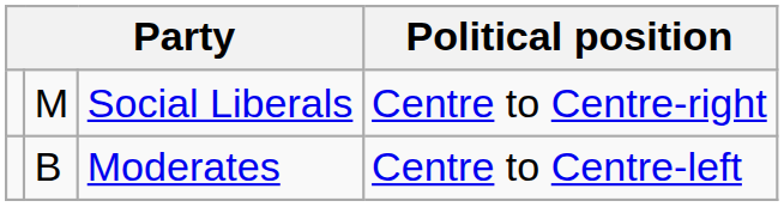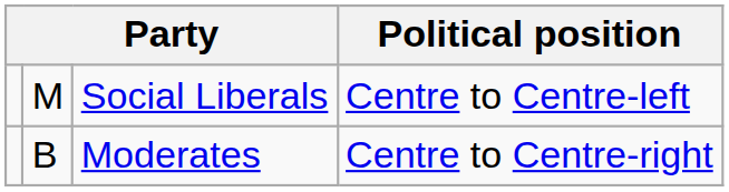Social Liberals | Political position: Centre to Centre-right -> Centre to Centre-left
Moderates | Political position: Centre to Centre-left -> Centre to Centre-right
